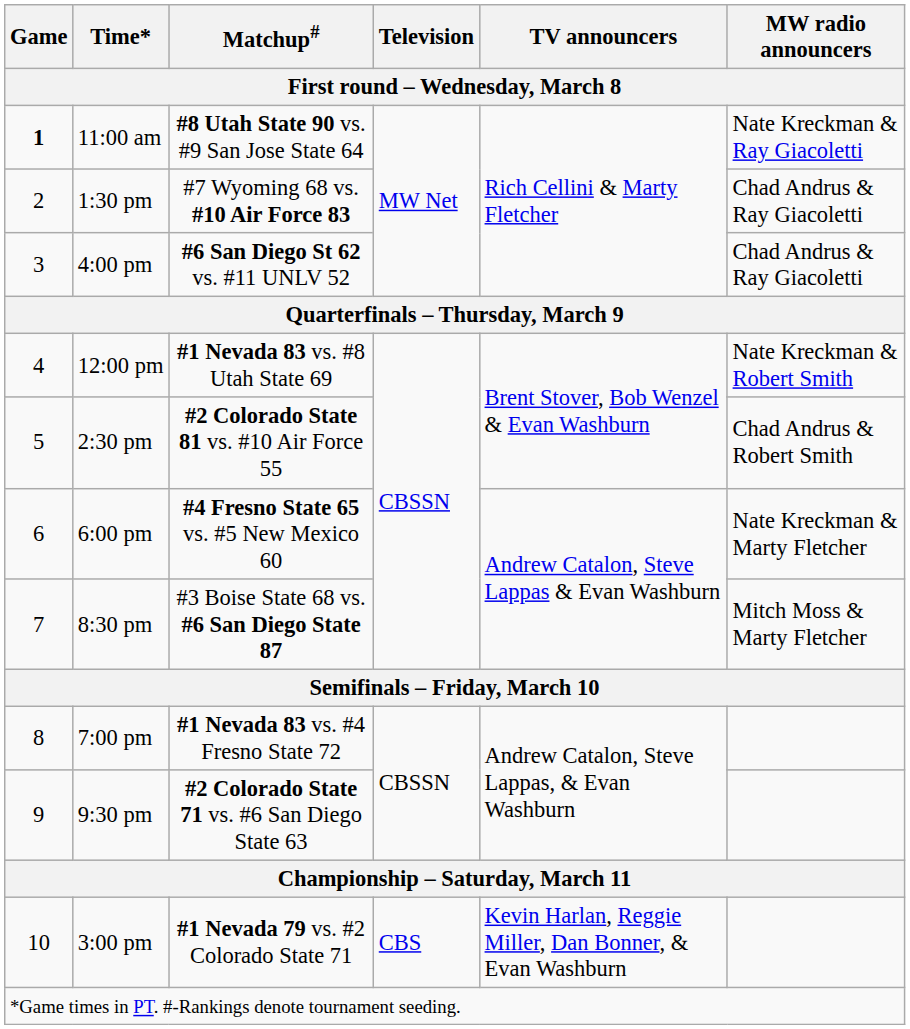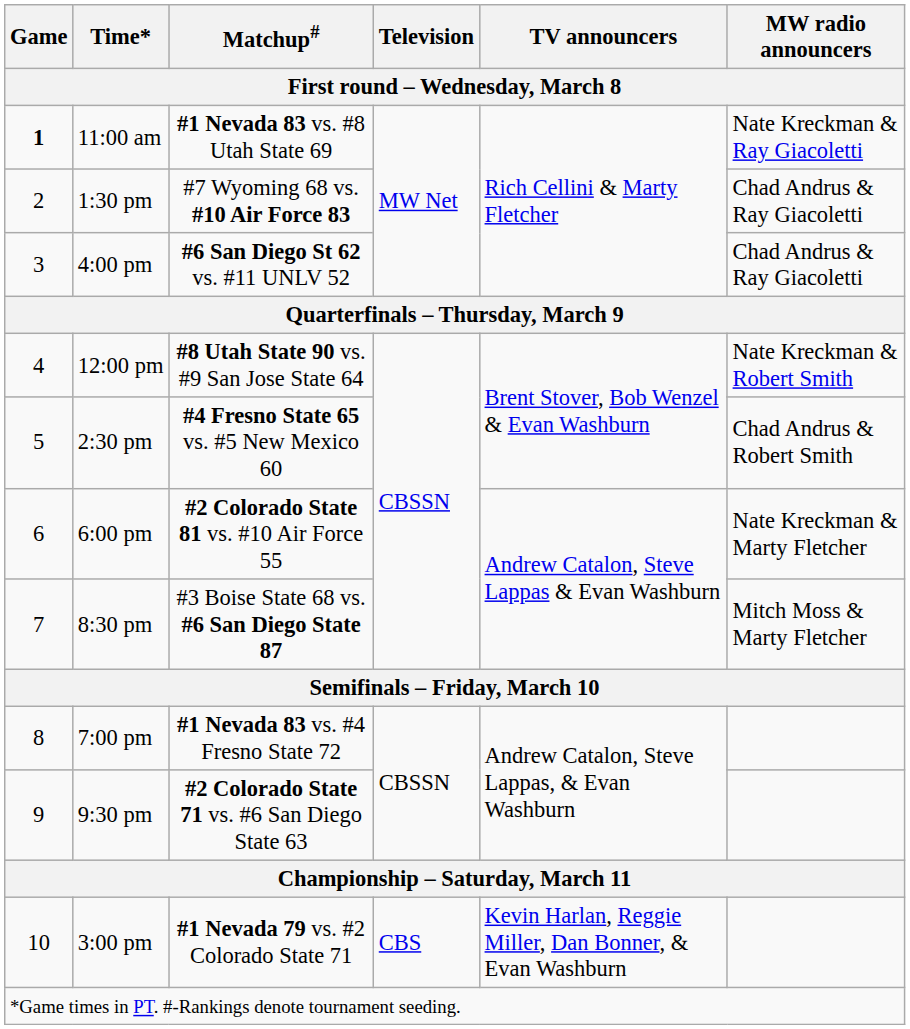11:00 am | Matchup#: #8 Utah State 90 vs. #9 San Jose State 64 -> #1 Nevada 83 vs. #8 Utah State 69
12:00 pm | Matchup#: #1 Nevada 83 vs. #8 Utah State 69 -> #8 Utah State 90 vs. #9 San Jose State 64
2:30 pm | Matchup#: #2 Colorado State 81 vs. #10 Air Force 55 -> #4 Fresno State 65 vs. #5 New Mexico 60
6:00 pm | Matchup#: #4 Fresno State 65 vs. #5 New Mexico 60 -> #2 Colorado State 81 vs. #10 Air Force 55
